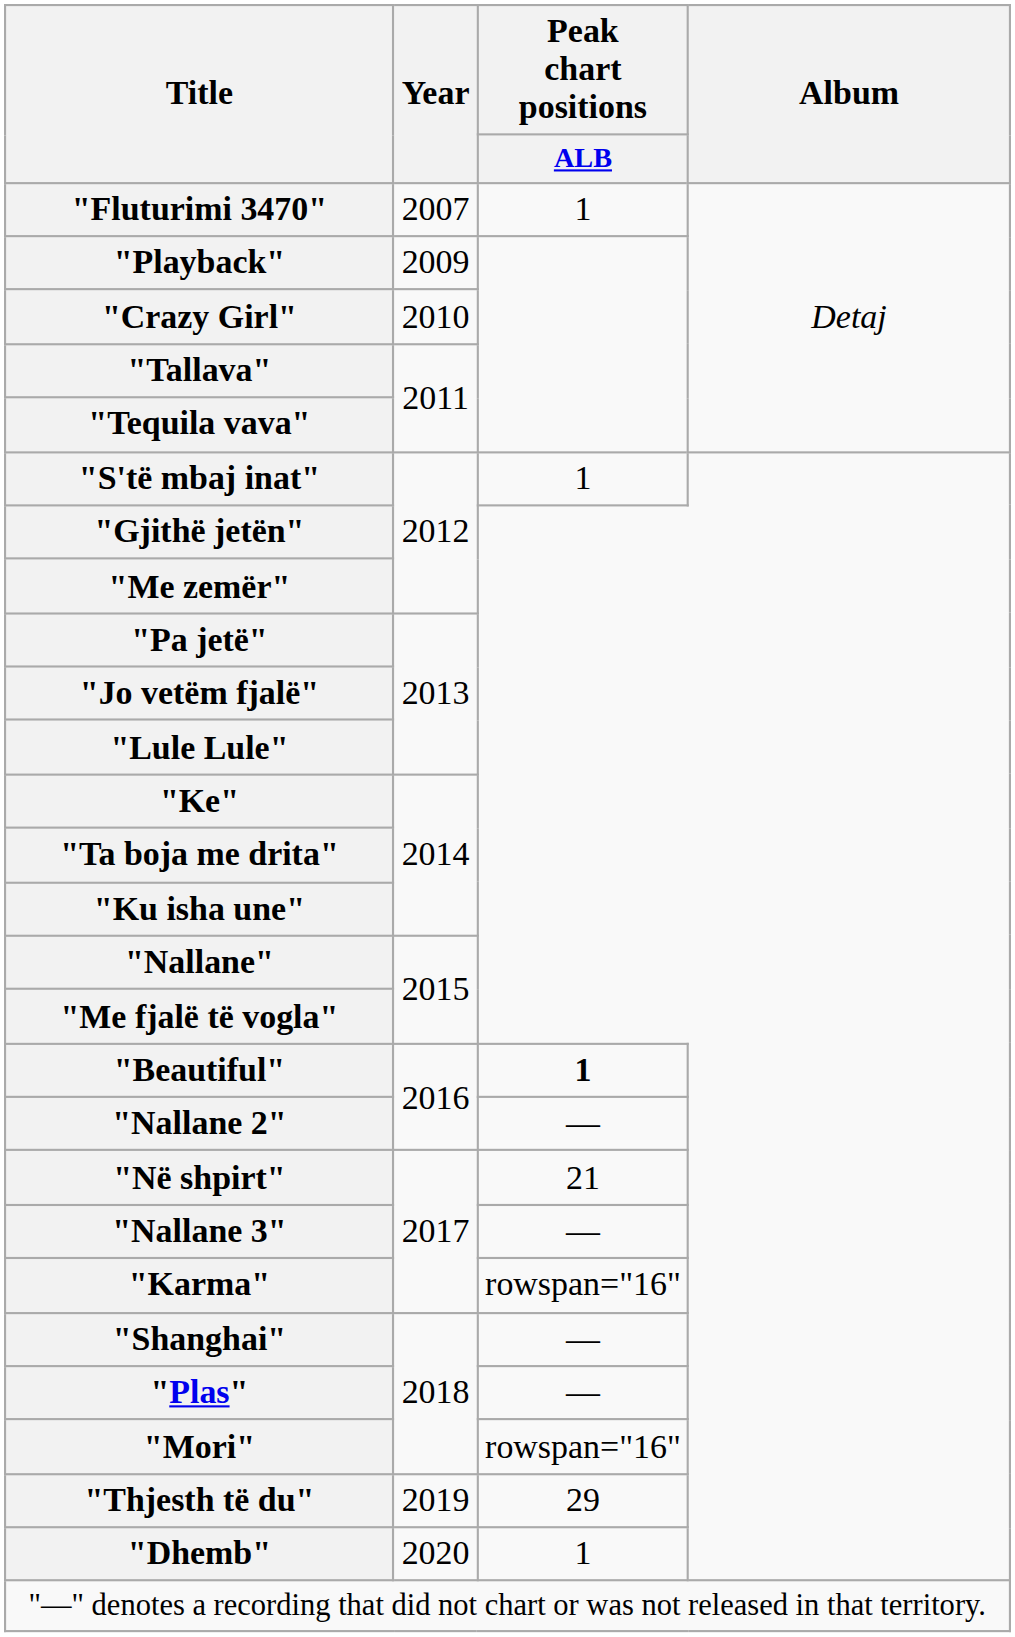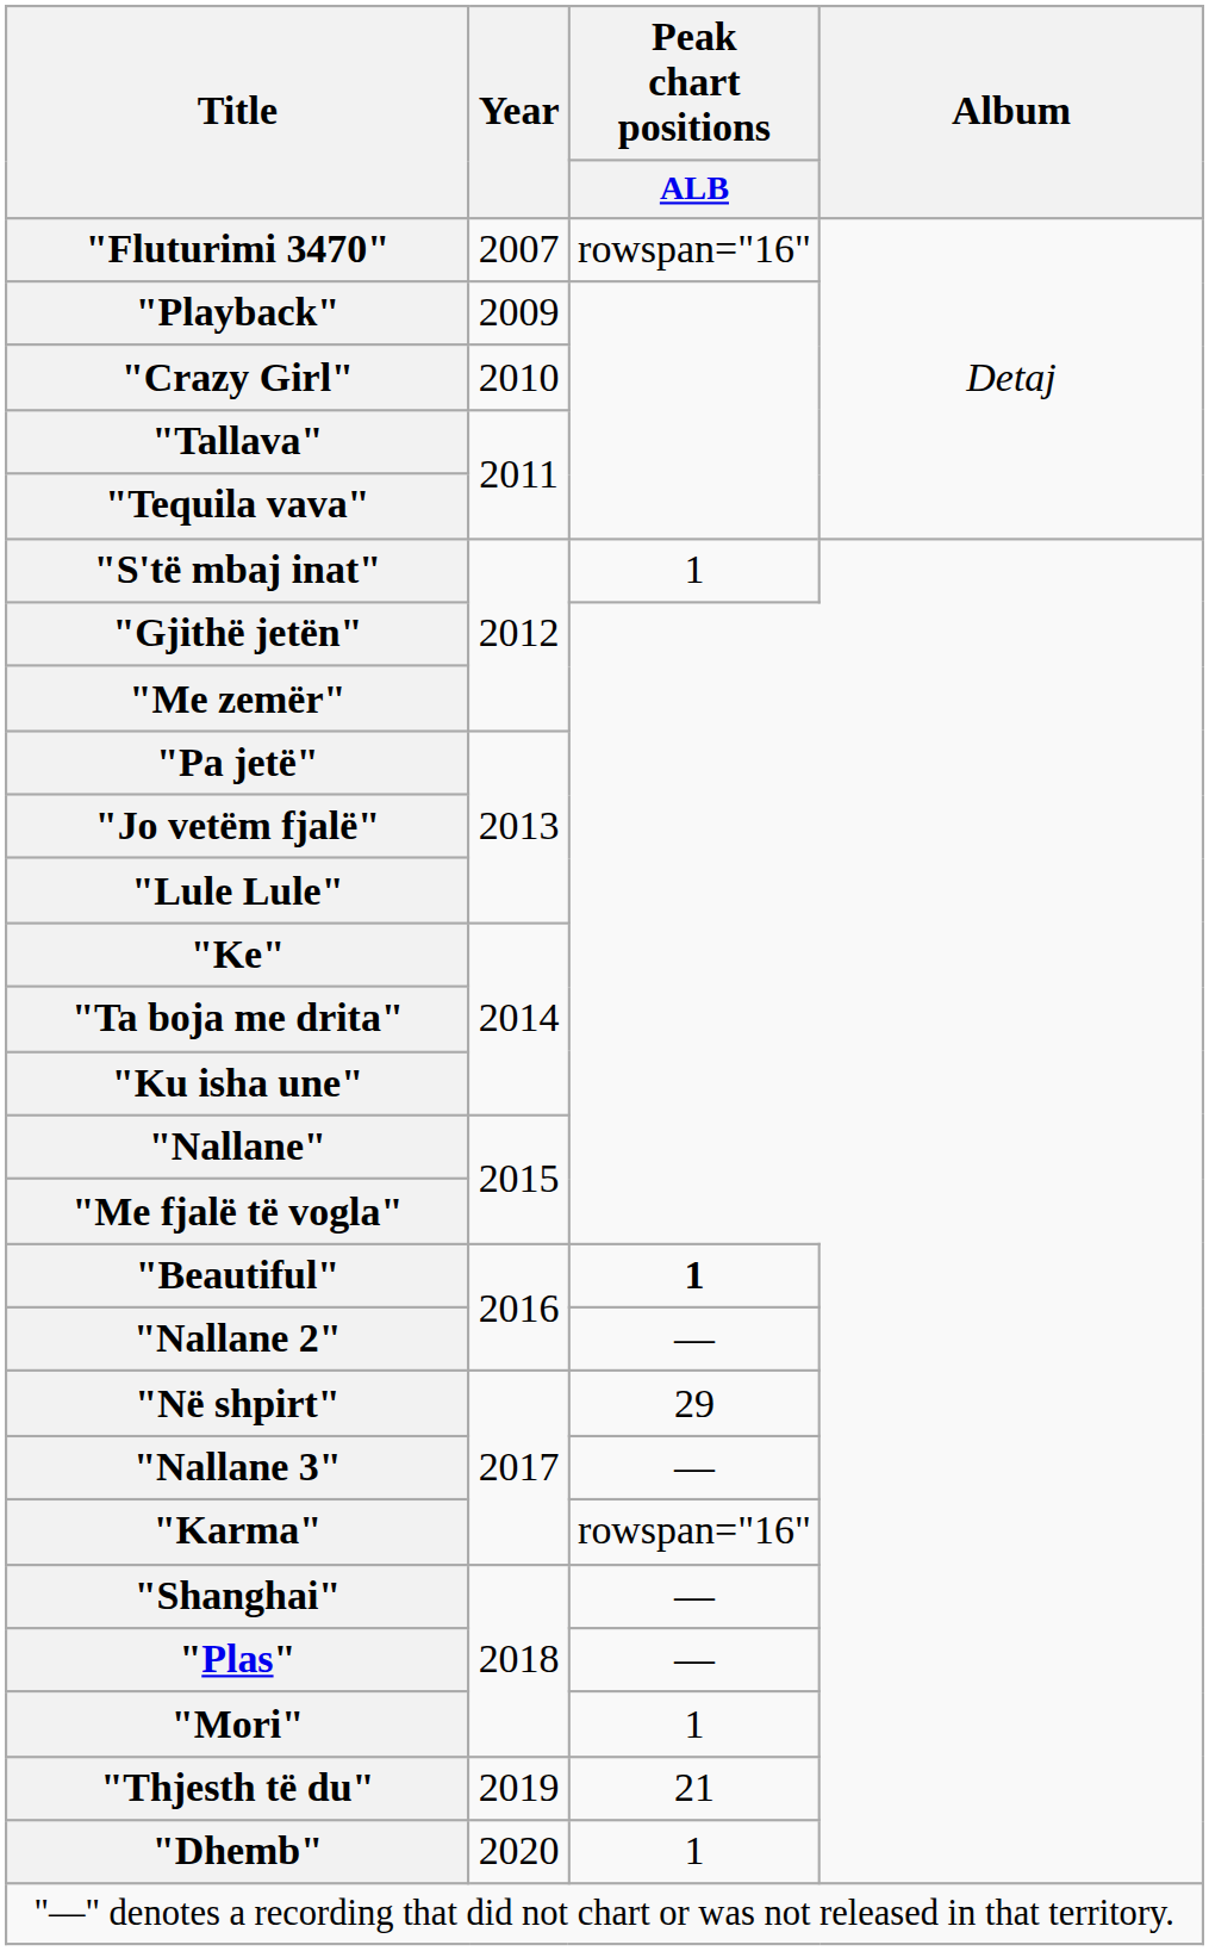"Fluturimi 3470" | Peak chart positions / ALB: 1 -> rowspan="16"
"Në shpirt" | Peak chart positions / ALB: 21 -> 29
"Mori" | Peak chart positions / ALB: rowspan="16" -> 1
"Thjesth të du" | Peak chart positions / ALB: 29 -> 21
